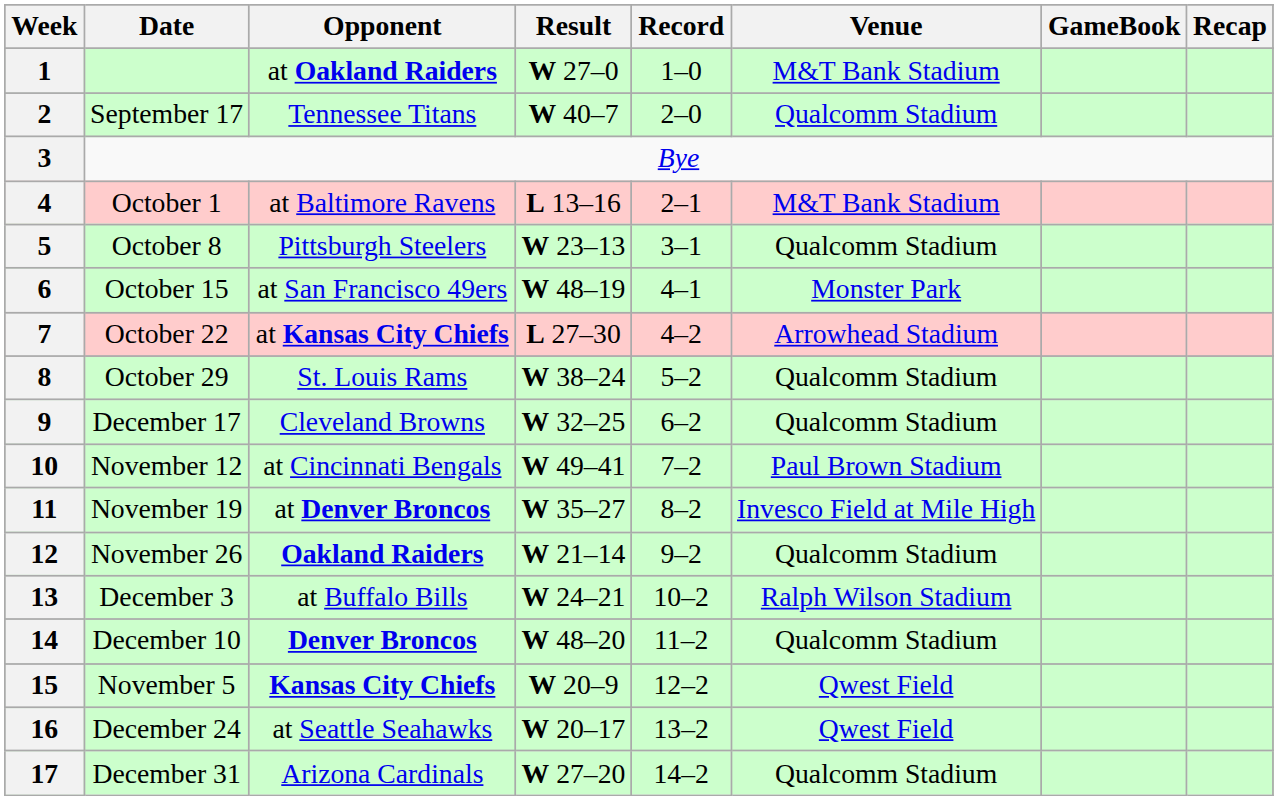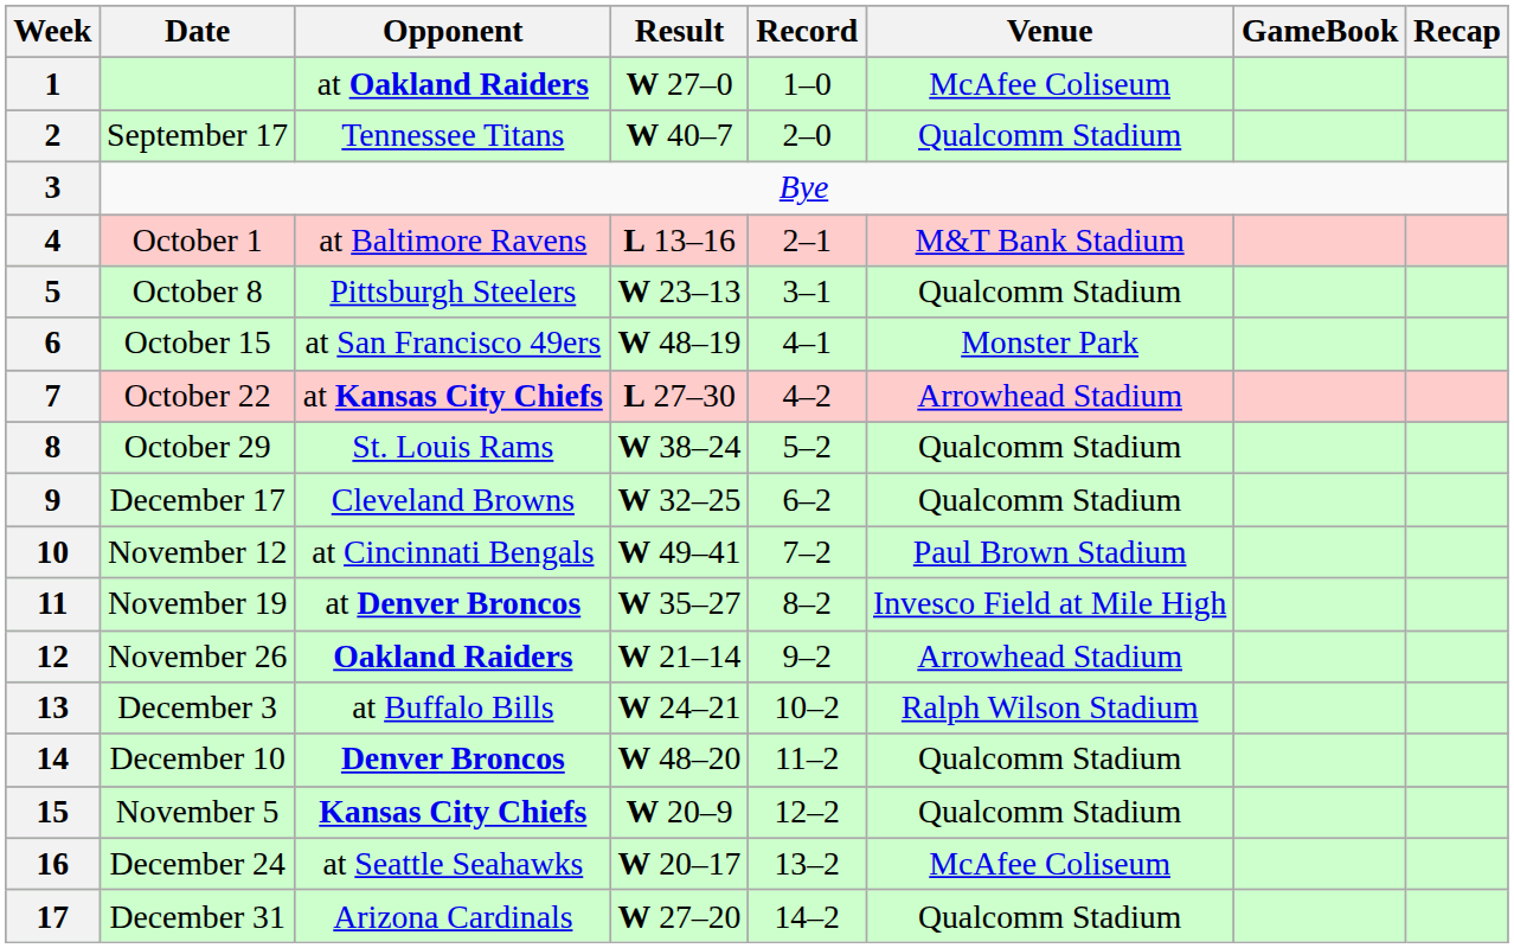1 | Venue: M&T Bank Stadium -> McAfee Coliseum
12 | Venue: Qualcomm Stadium -> Arrowhead Stadium
15 | Venue: Qwest Field -> Qualcomm Stadium
16 | Venue: Qwest Field -> McAfee Coliseum
